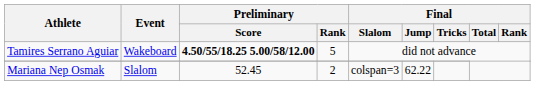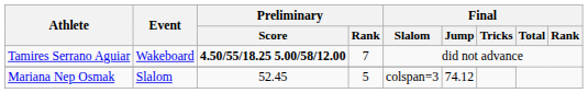Tamires Serrano Aguiar | Preliminary / Rank: 5 -> 7
Mariana Nep Osmak | Preliminary / Rank: 2 -> 5
Mariana Nep Osmak | Final / Jump: 62.22 -> 74.12
